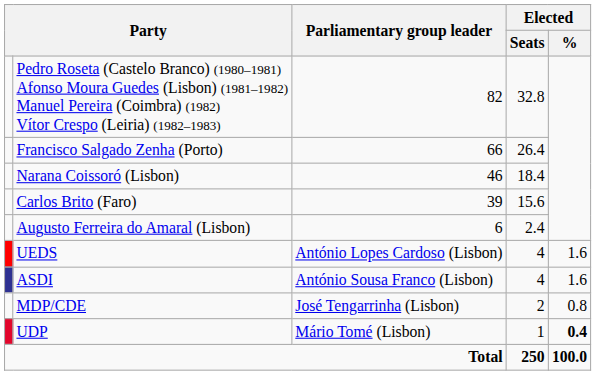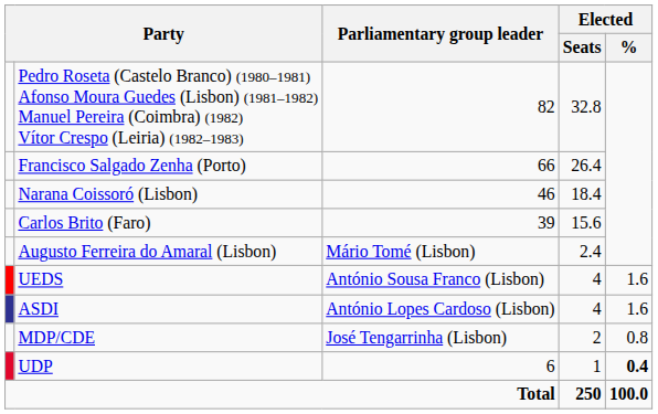Augusto Ferreira do Amaral (Lisbon) | Parliamentary group leader: 6 -> Mário Tomé (Lisbon)
UEDS | Parliamentary group leader: António Lopes Cardoso (Lisbon) -> António Sousa Franco (Lisbon)
ASDI | Parliamentary group leader: António Sousa Franco (Lisbon) -> António Lopes Cardoso (Lisbon)
UDP | Parliamentary group leader: Mário Tomé (Lisbon) -> 6
